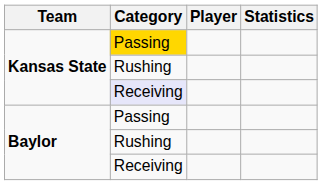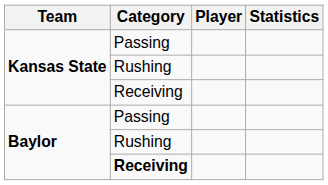Kansas State / Passing | Category: gold background -> no background
Kansas State / Receiving | Category: lavender background -> no background
Baylor / Receiving | Category: normal -> bold
